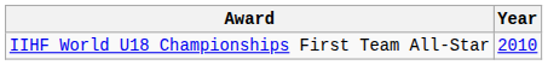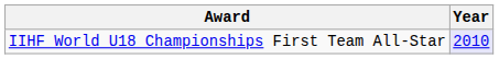row 2 | Year: no background -> lavender background
